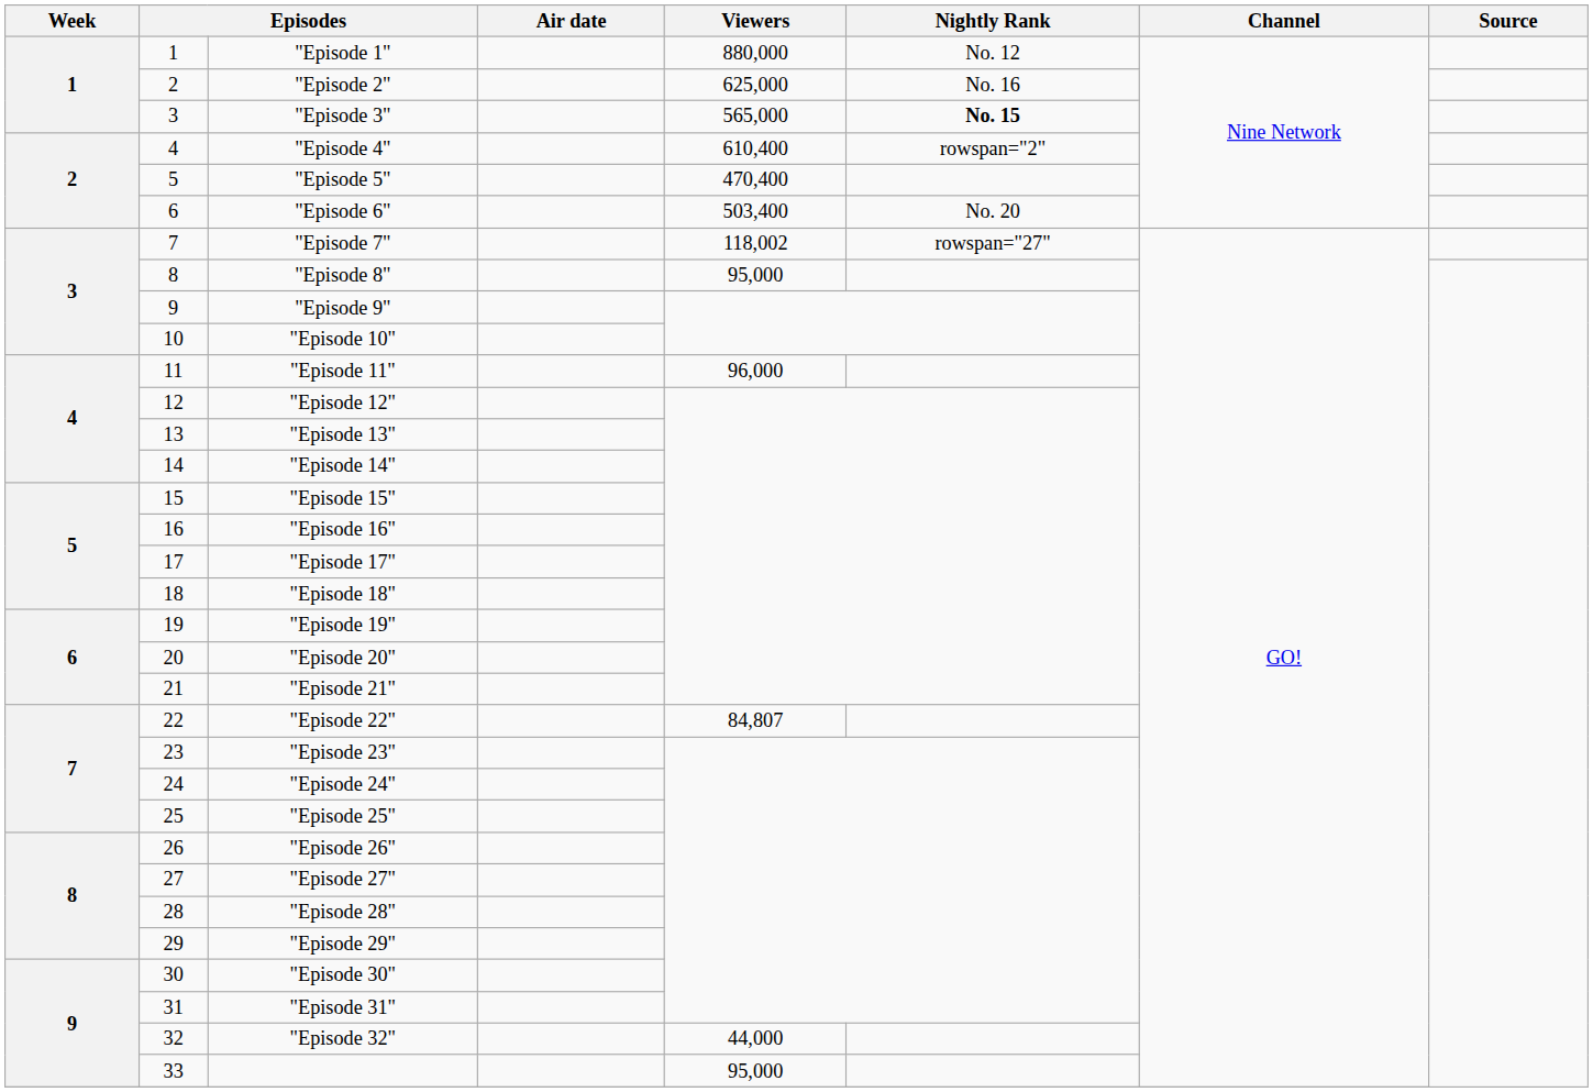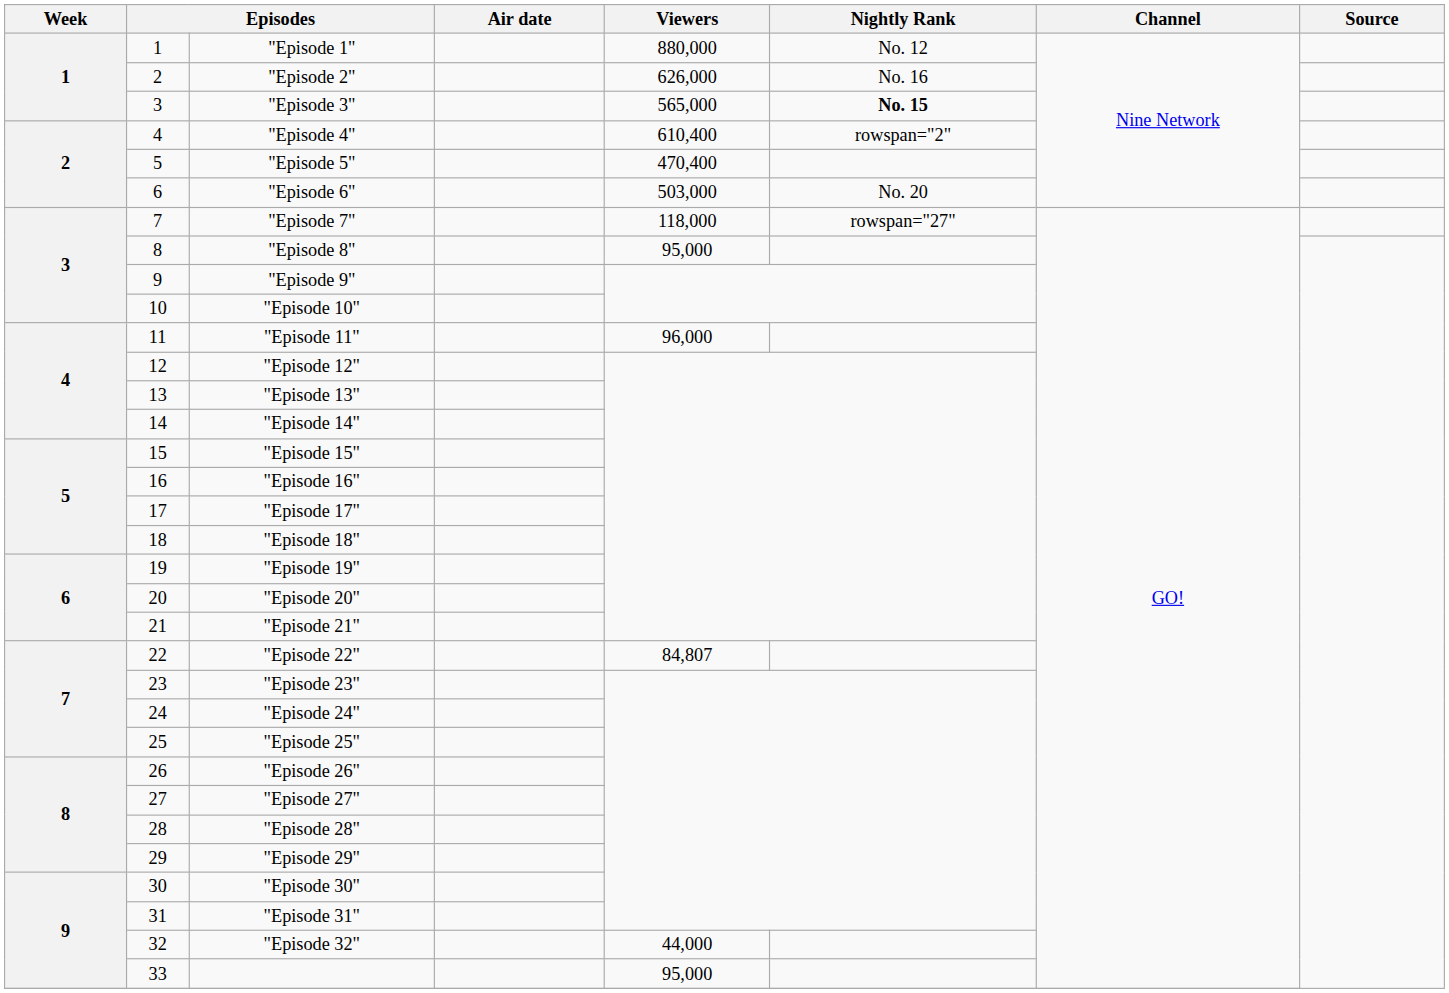"Episode 2" | Viewers: 625,000 -> 626,000
"Episode 6" | Viewers: 503,400 -> 503,000
"Episode 7" | Viewers: 118,002 -> 118,000
